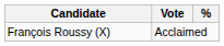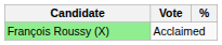François Roussy (X) | Candidate: no background -> lightgreen background
